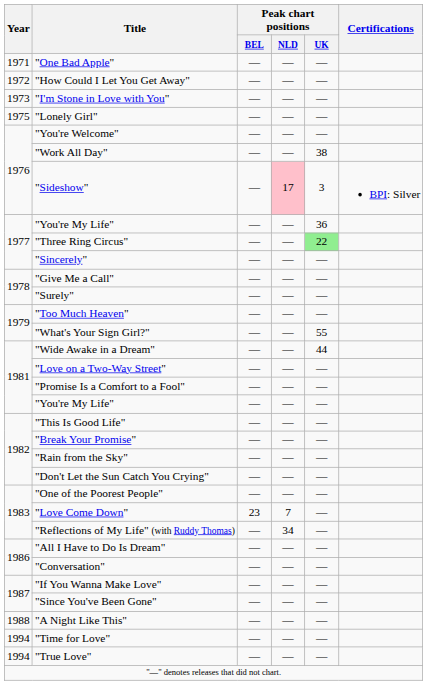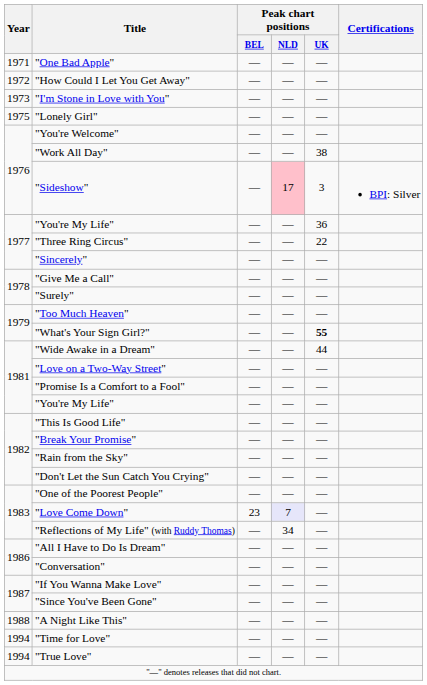"Three Ring Circus" | Peak chart positions / UK: lightgreen background -> no background
"What's Your Sign Girl?" | Peak chart positions / UK: normal -> bold
"Love Come Down" | Peak chart positions / NLD: no background -> lavender background
